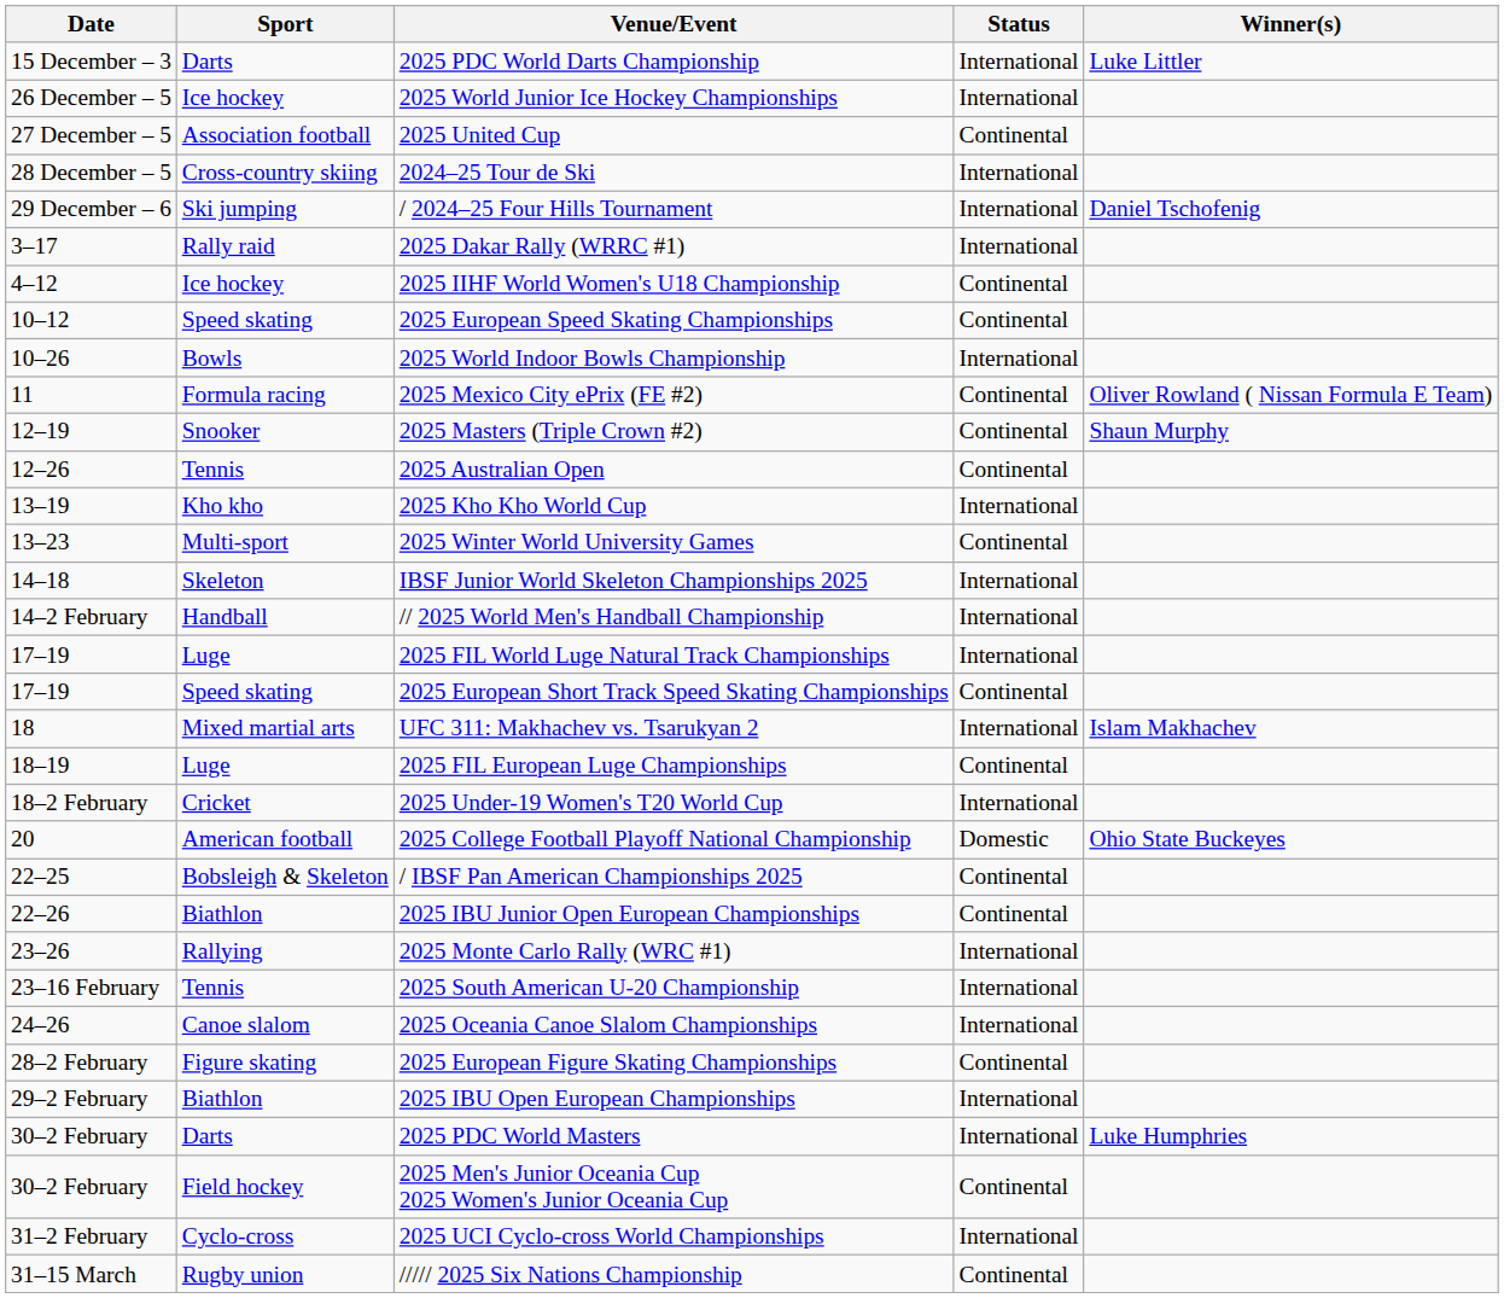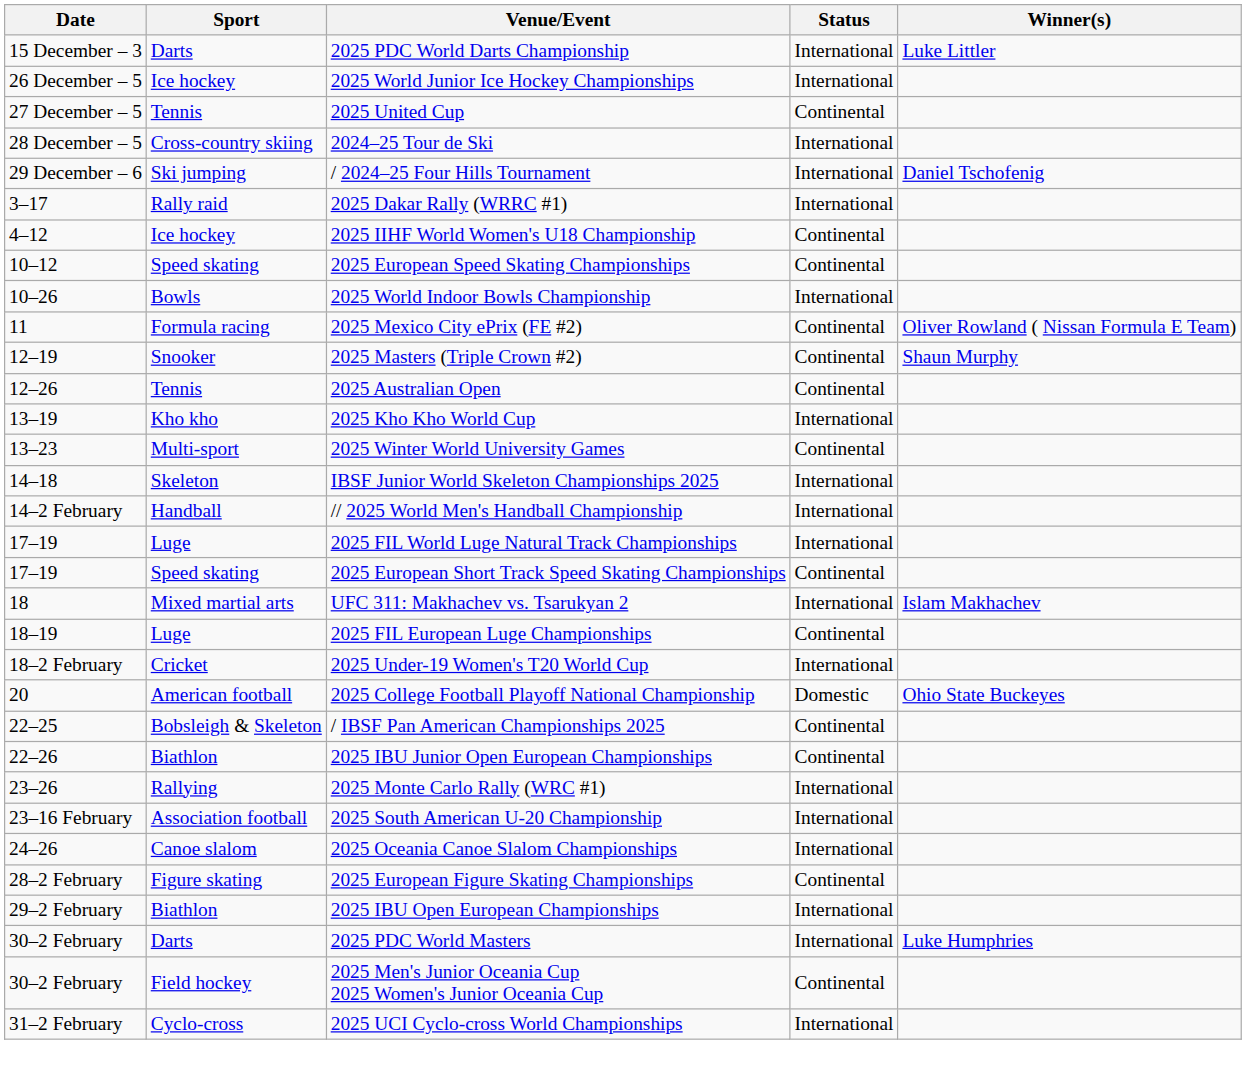2025 United Cup | Sport: Association football -> Tennis
2025 South American U-20 Championship | Sport: Tennis -> Association football
- row: 31–15 March | Rugby union | ///// 2025 Six Nations Championship | Continental
